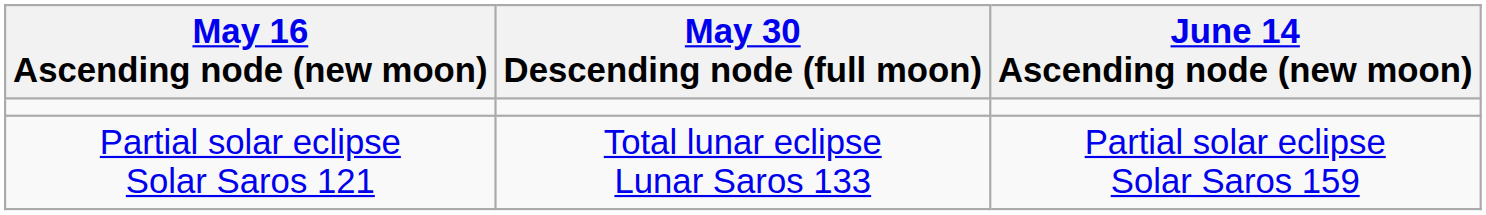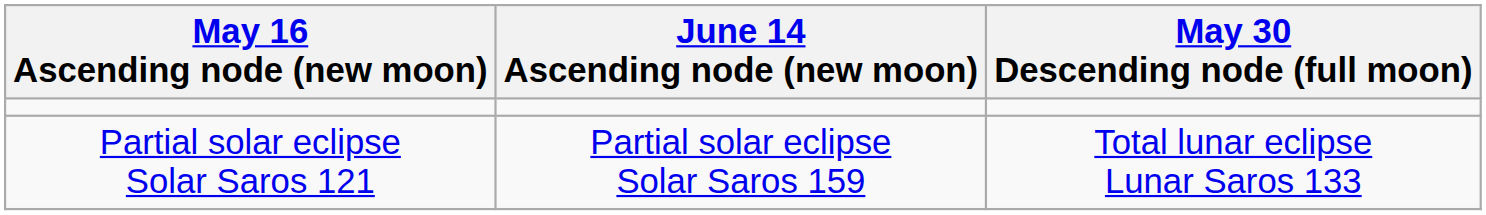columns swapped: May 30 Descending node (full moon) <-> June 14 Ascending node (new moon)
